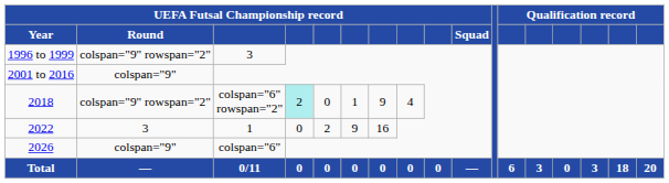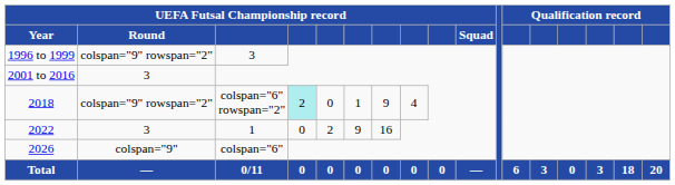2001 to 2016 | UEFA Futsal Championship record / Round: colspan="9" -> 3
